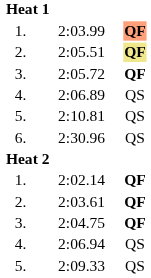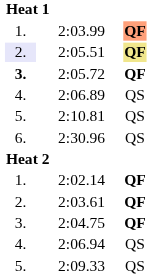2:05.51 | column 1: no background -> lavender background
2:05.72 | column 1: normal -> bold
